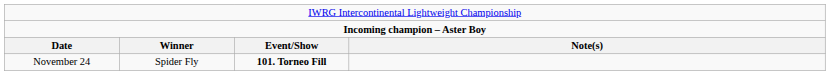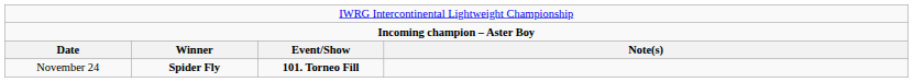November 24 | column 2: normal -> bold
